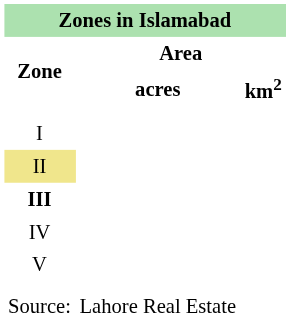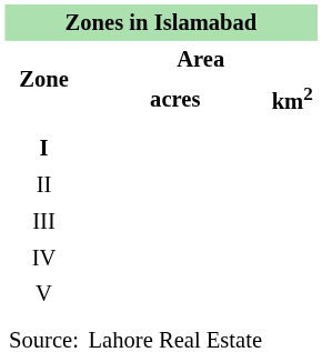I | Zone: normal -> bold
II | Zone: khaki background -> no background
III | Zone: bold -> normal
